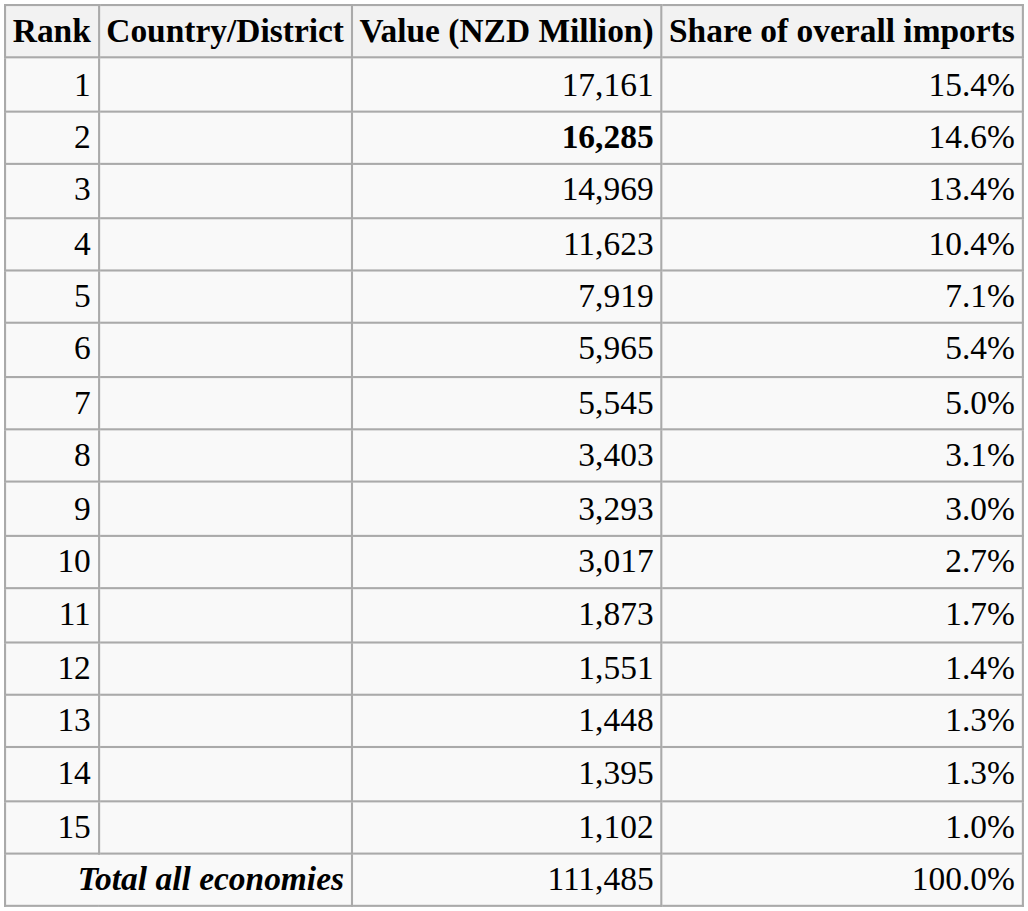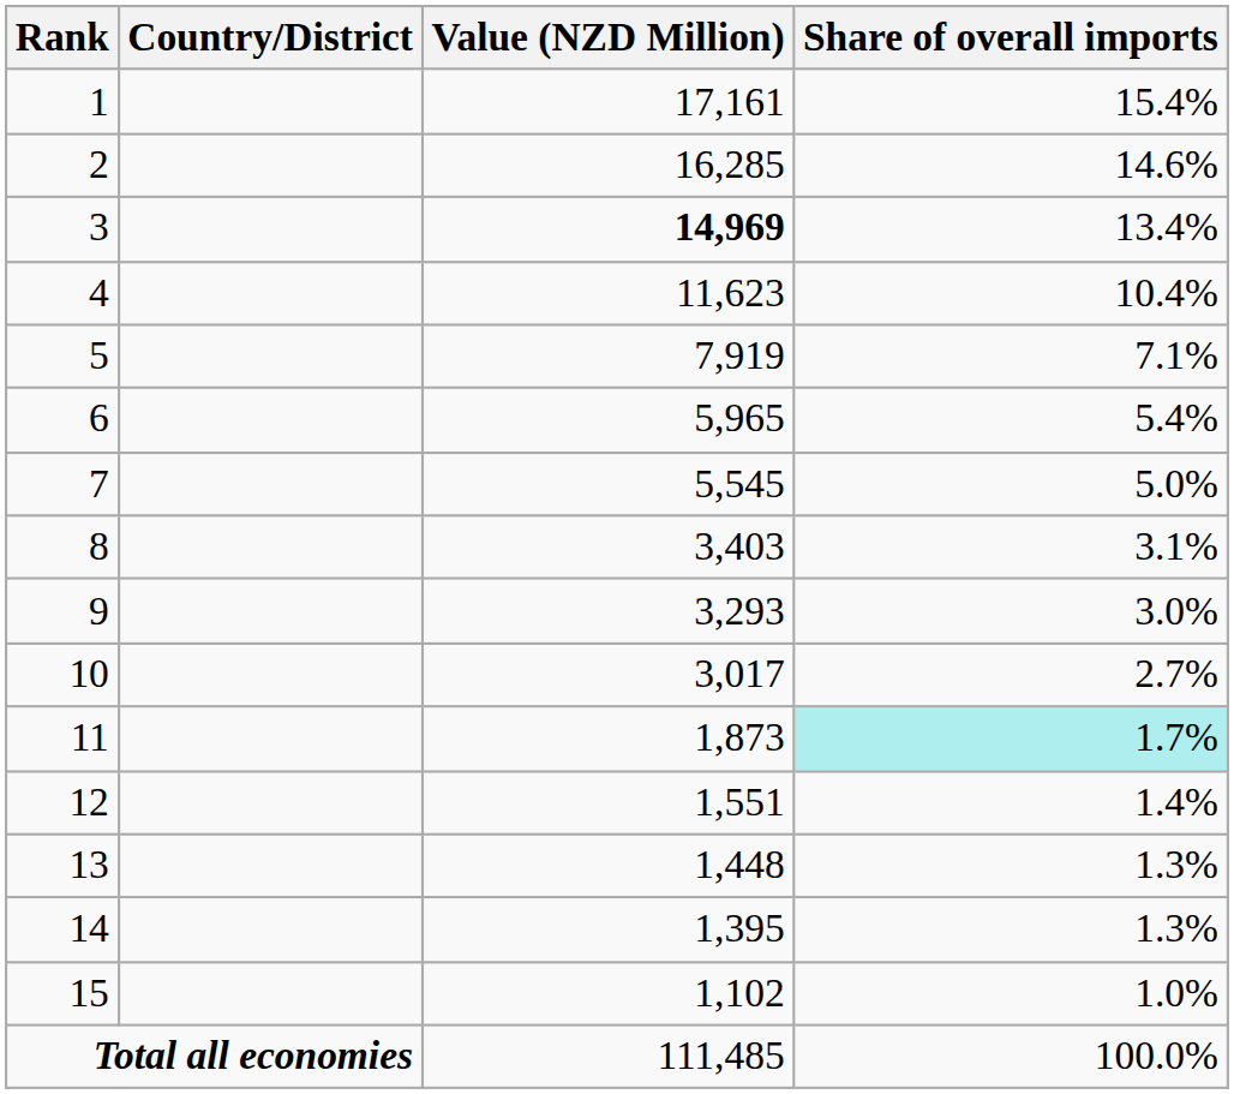2 | Value (NZD Million): bold -> normal
3 | Value (NZD Million): normal -> bold
11 | Share of overall imports: no background -> paleturquoise background
